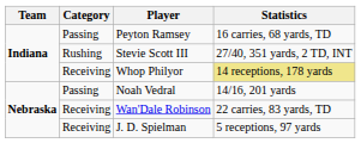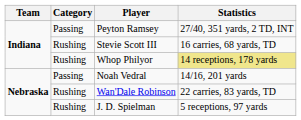Peyton Ramsey | Statistics: 16 carries, 68 yards, TD -> 27/40, 351 yards, 2 TD, INT
Stevie Scott III | Statistics: 27/40, 351 yards, 2 TD, INT -> 16 carries, 68 yards, TD
Whop Philyor | Category: Receiving -> Rushing
Wan'Dale Robinson | Category: Receiving -> Rushing
J. D. Spielman | Category: Receiving -> Rushing
